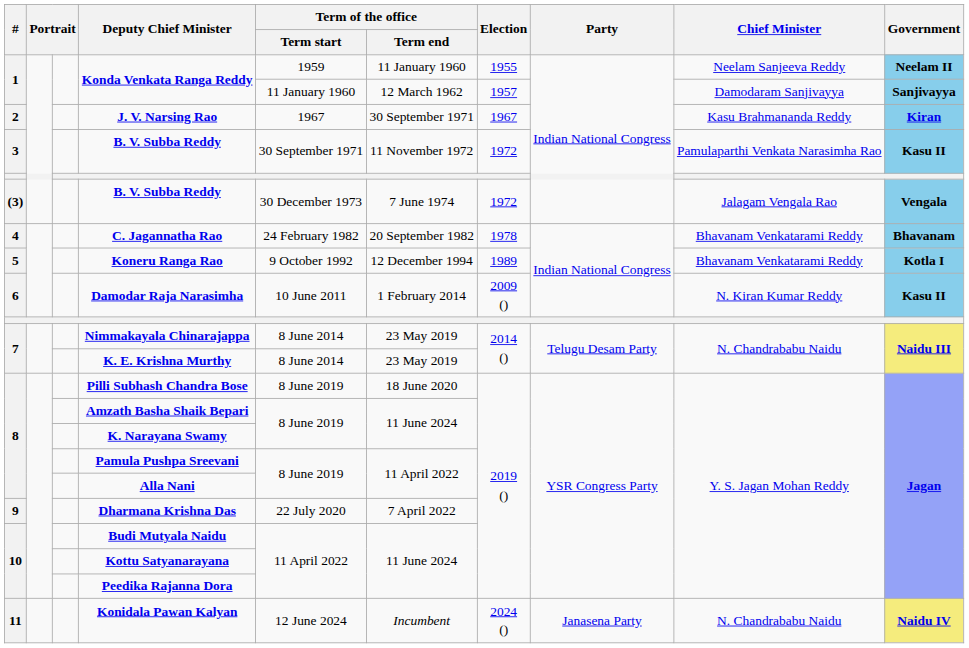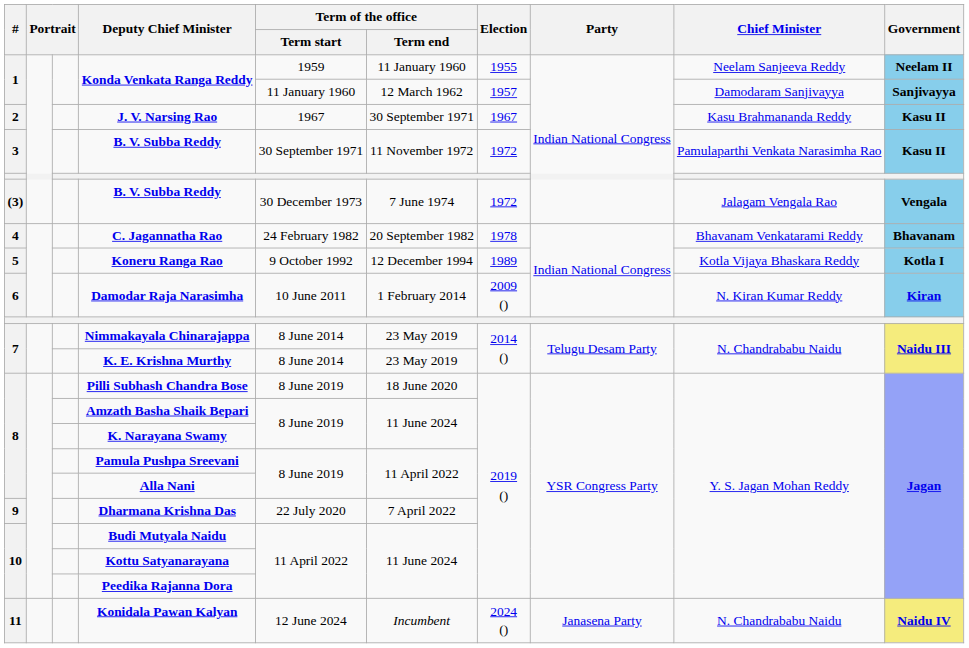J. V. Narsing Rao | Government: Kiran -> Kasu II
Koneru Ranga Rao | Chief Minister: Bhavanam Venkatarami Reddy -> Kotla Vijaya Bhaskara Reddy
Damodar Raja Narasimha | Government: Kasu II -> Kiran
